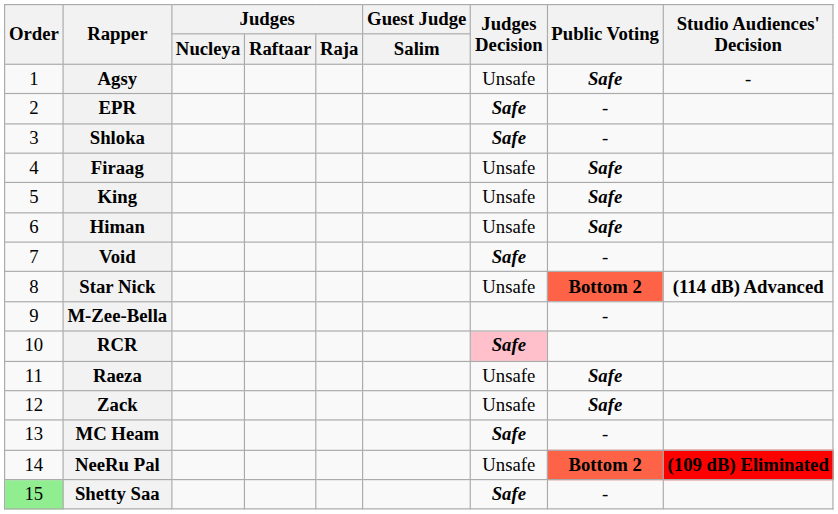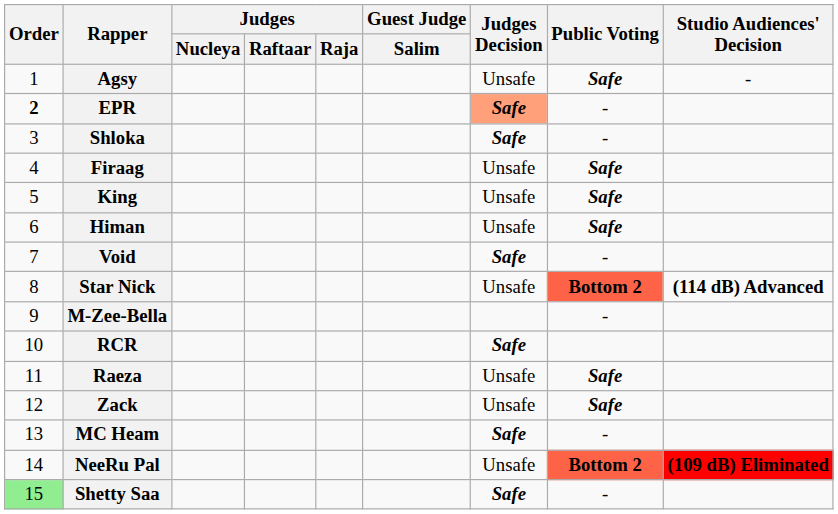EPR | Order: normal -> bold
EPR | Judges Decision: no background -> lightsalmon background
RCR | Judges Decision: pink background -> no background
